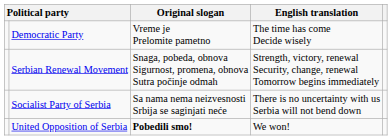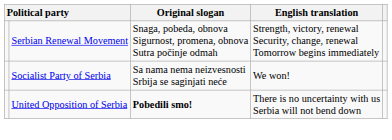- row: Democratic Party | Vreme je Prelomite pametno | The time has come Decide wisely
Socialist Party of Serbia | English translation: There is no uncertainty with us Serbia will not bend down -> We won!
United Opposition of Serbia | English translation: We won! -> There is no uncertainty with us Serbia will not bend down
